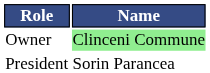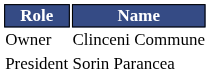Owner | Name: lightgreen background -> no background
